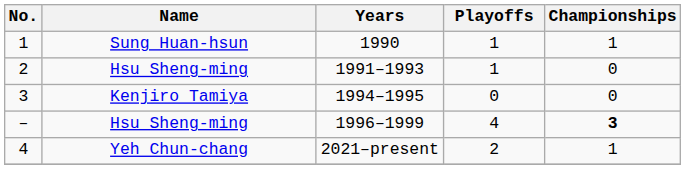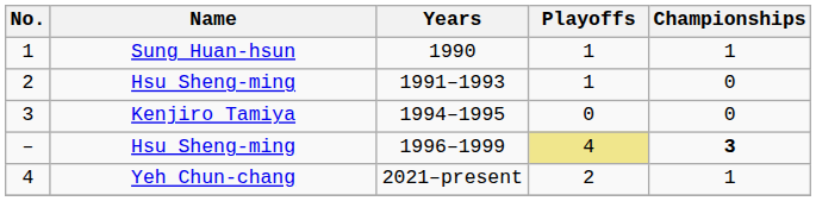– | Playoffs: no background -> khaki background
